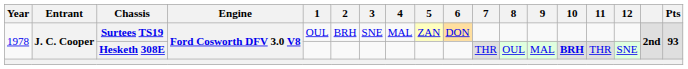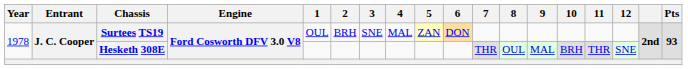Hesketh 308E | 10: bold -> normal
